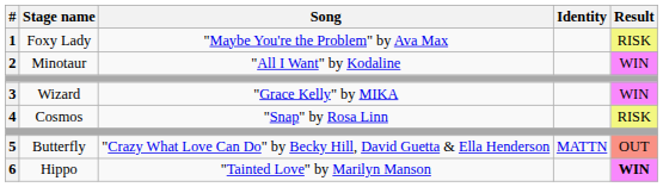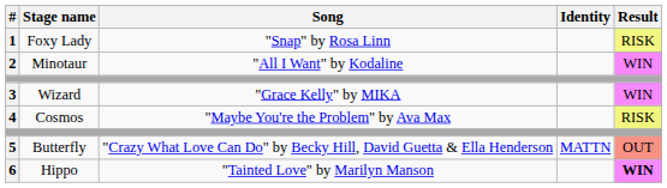1 | Song: "Maybe You're the Problem" by Ava Max -> "Snap" by Rosa Linn
4 | Song: "Snap" by Rosa Linn -> "Maybe You're the Problem" by Ava Max
